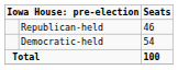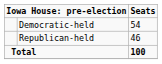rows swapped: Democratic-held <-> Republican-held
